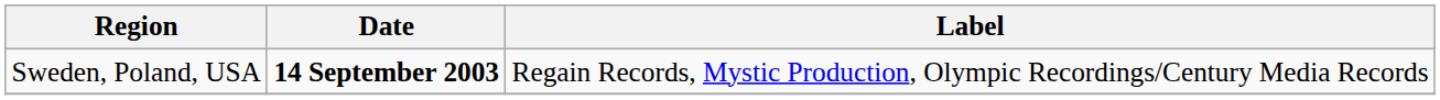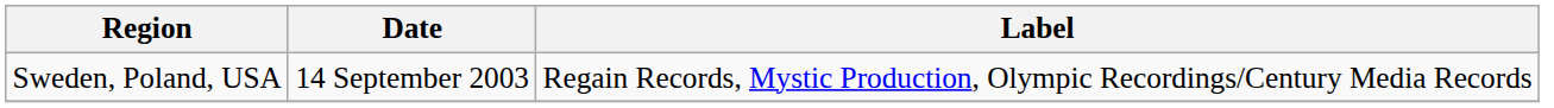Sweden, Poland, USA | Date: bold -> normal
